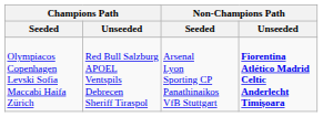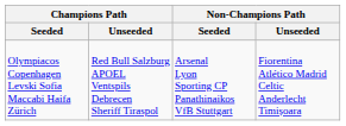Olympiacos Copenhagen Levski Sofia Maccabi Haifa Zürich | Non-Champions Path / Unseeded: bold -> normal
